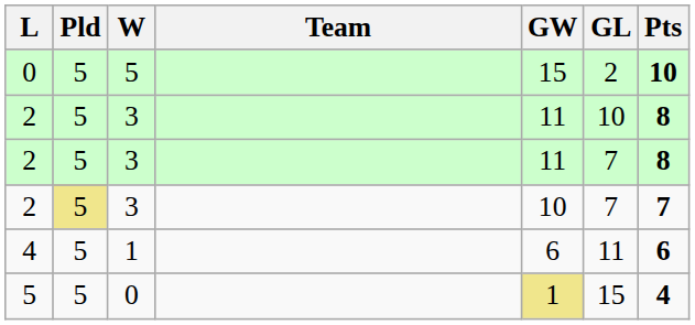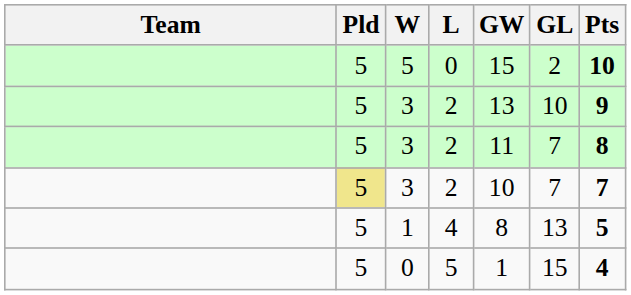columns swapped: Team <-> L
row 3 | GW: 11 -> 13
row 3 | Pts: 8 -> 9
row 6 | GW: 6 -> 8
row 6 | GL: 11 -> 13
row 6 | Pts: 6 -> 5
row 7 | GW: khaki background -> no background
